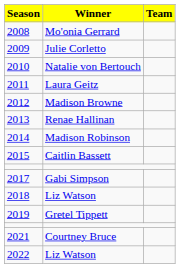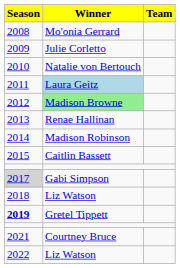2011 | Winner: no background -> lightblue background
2012 | Winner: no background -> lightgreen background
2017 | Season: no background -> lightgrey background
2019 | Season: normal -> bold
